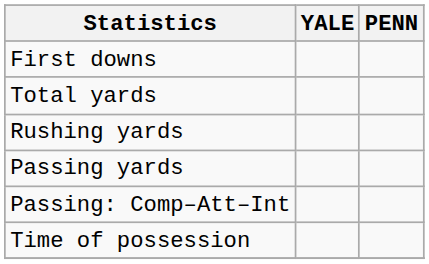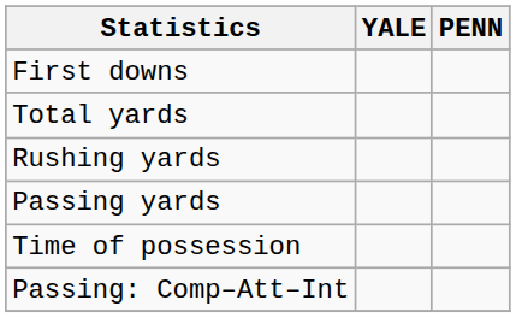rows swapped: Passing: Comp–Att–Int <-> Time of possession
